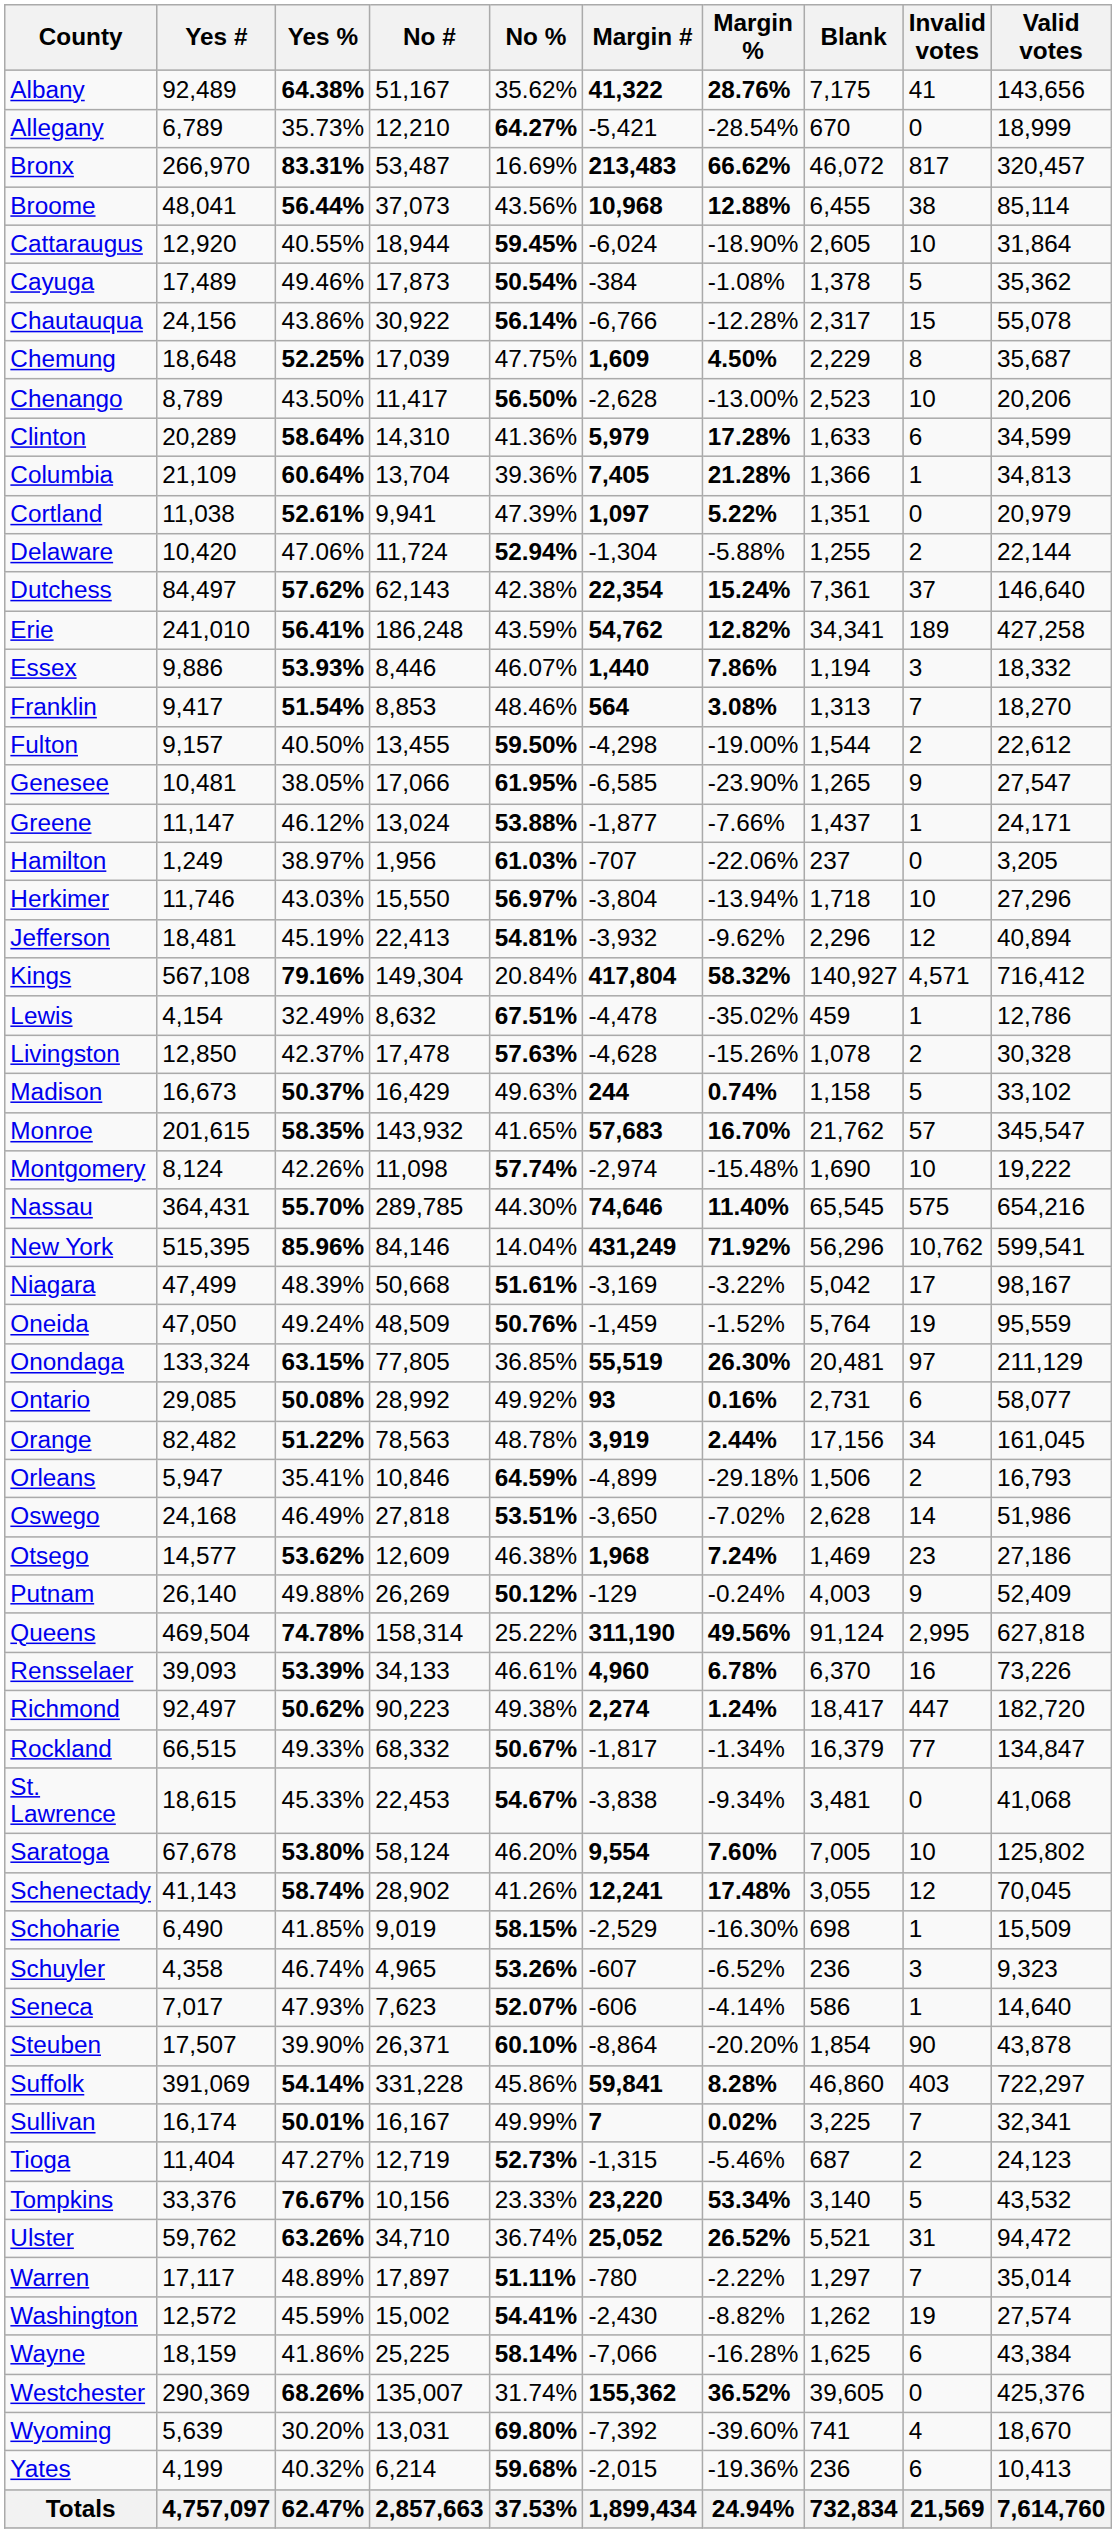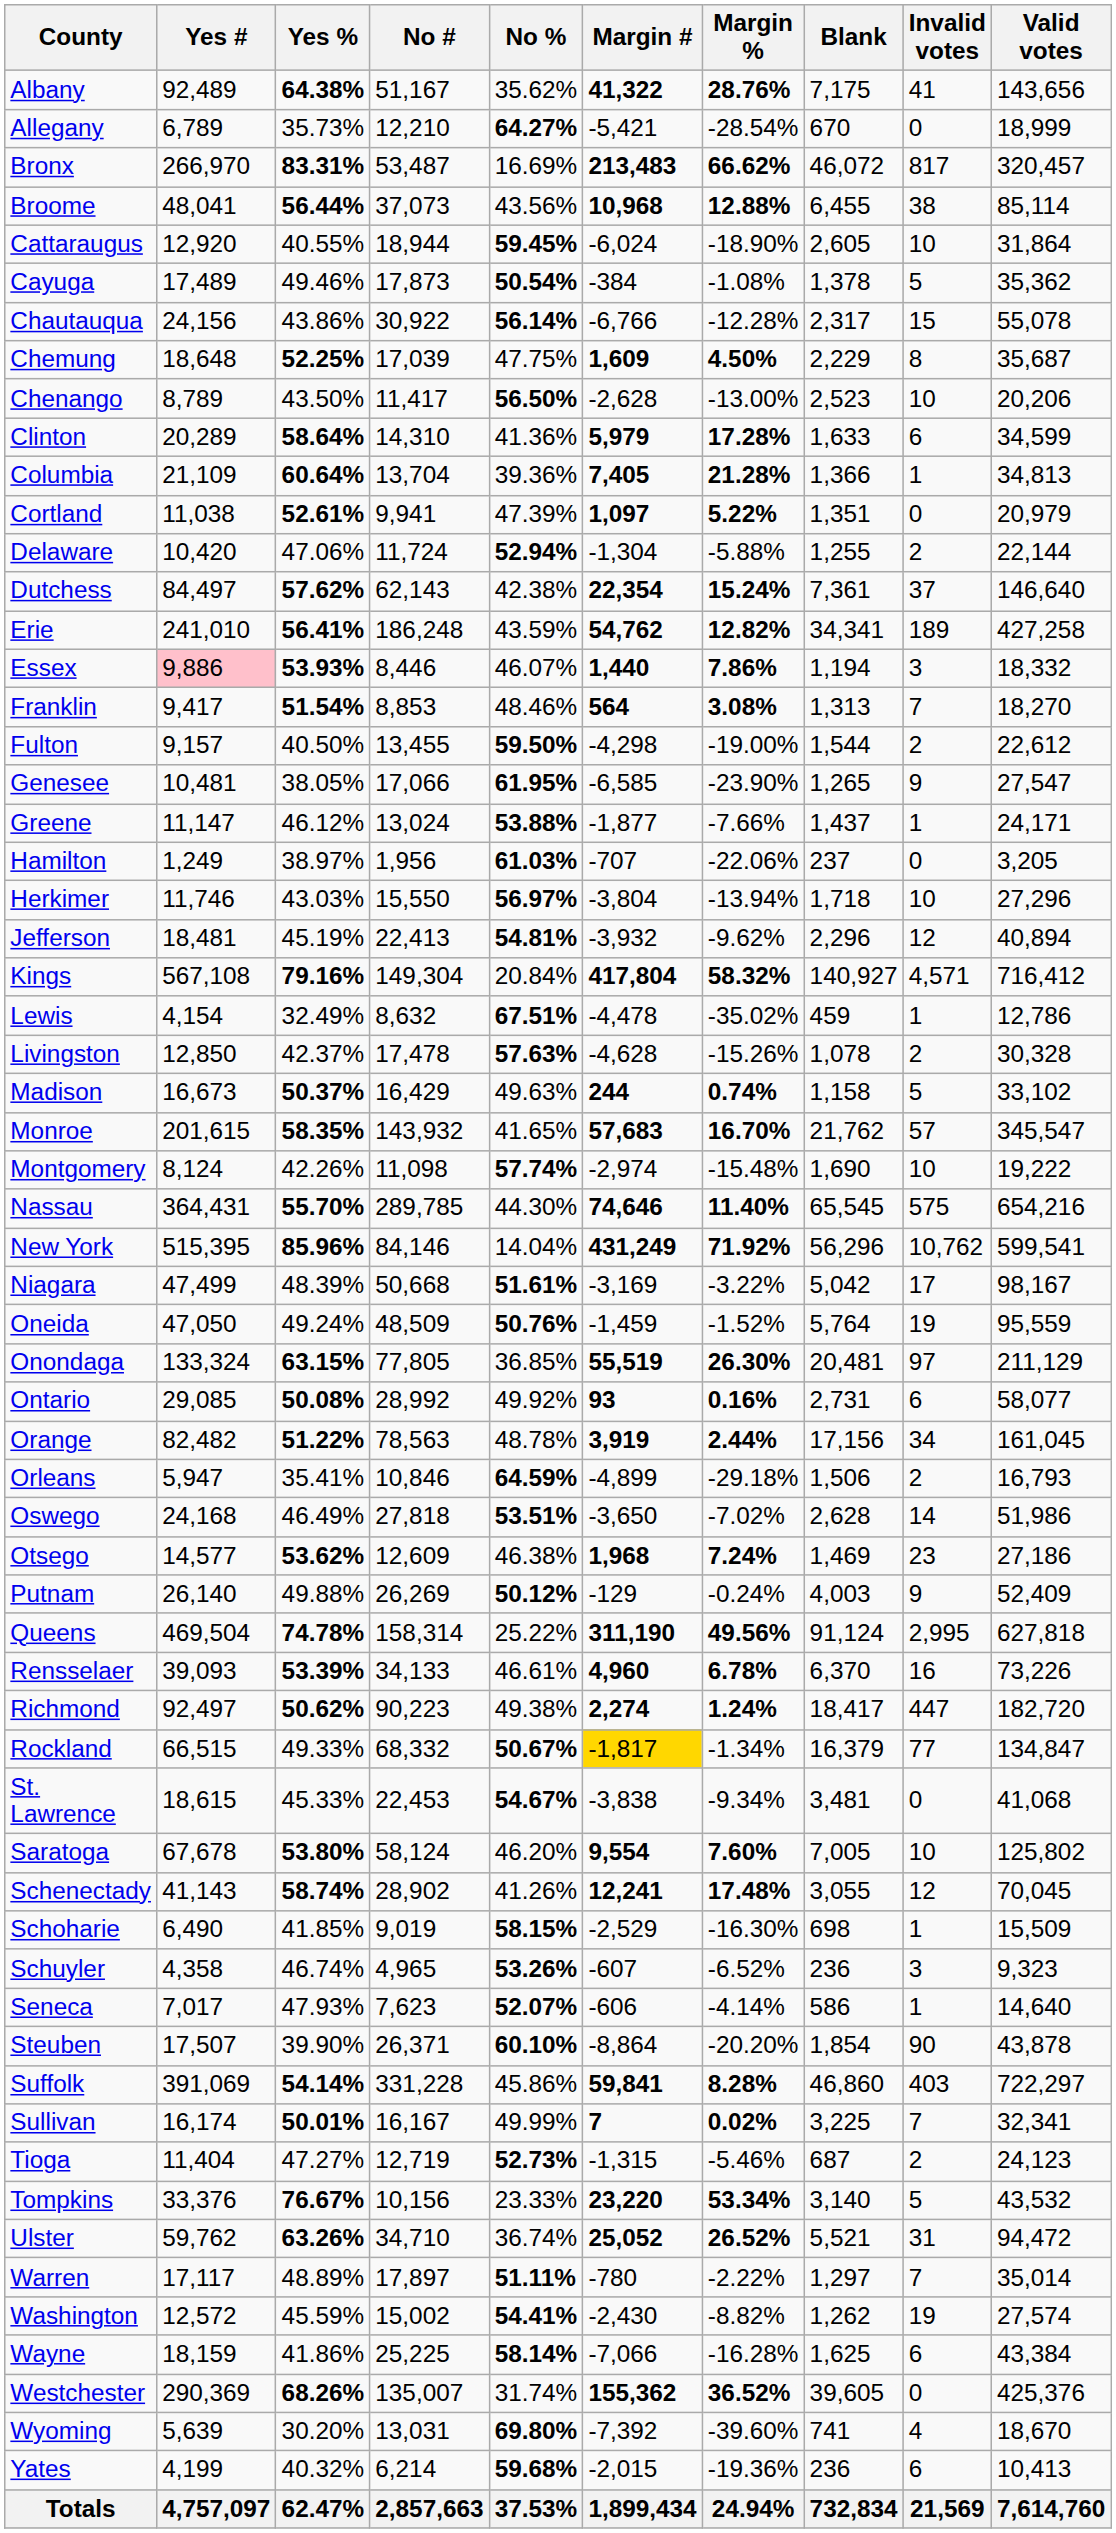Essex | Yes #: no background -> pink background
Rockland | Margin #: no background -> gold background
